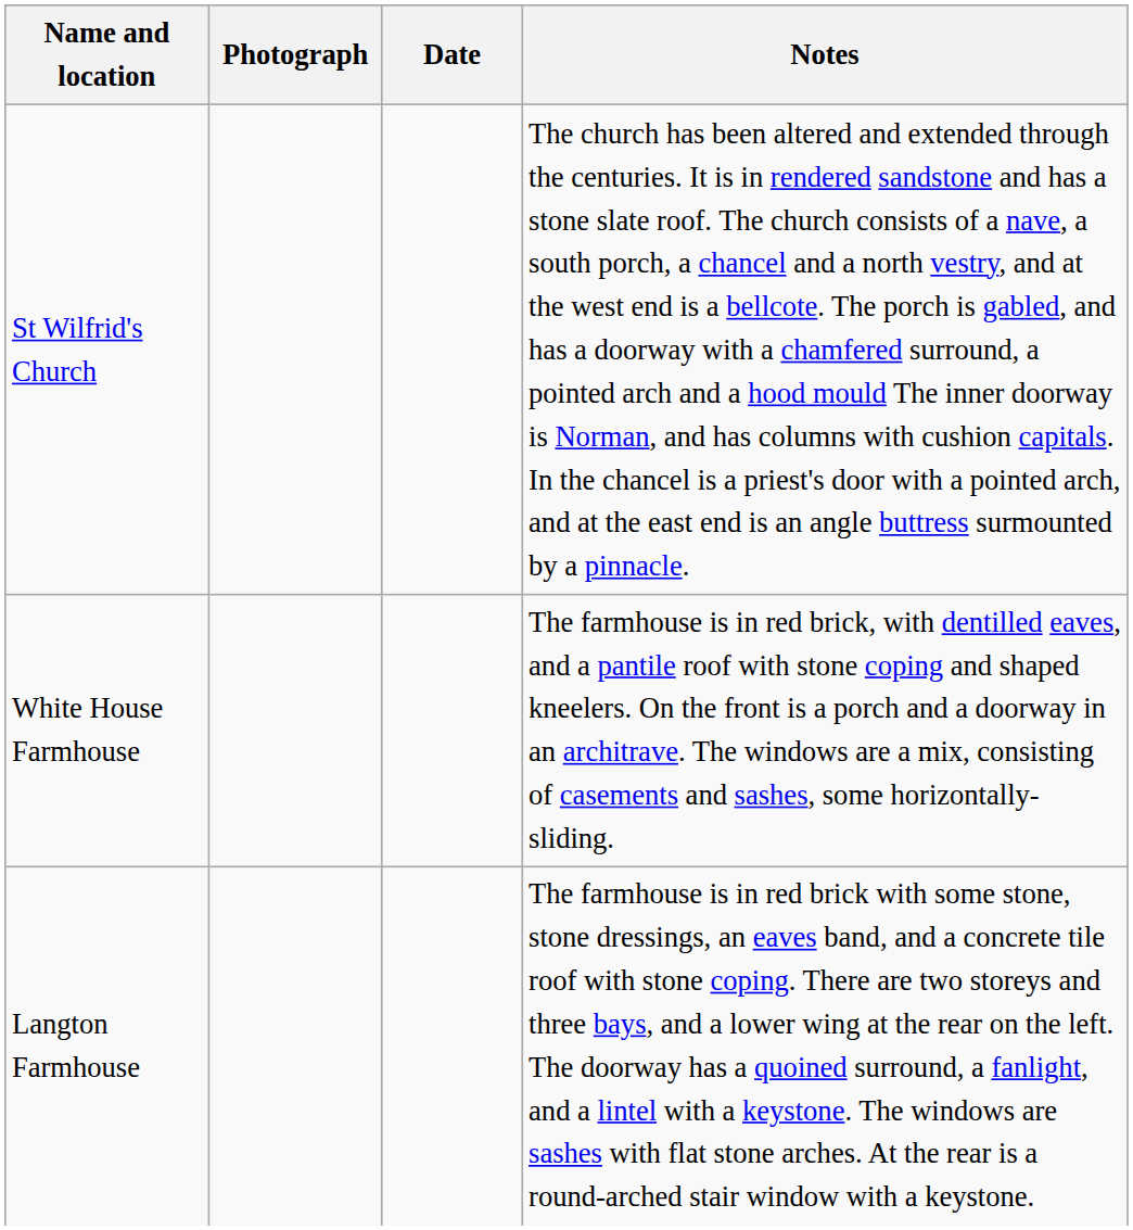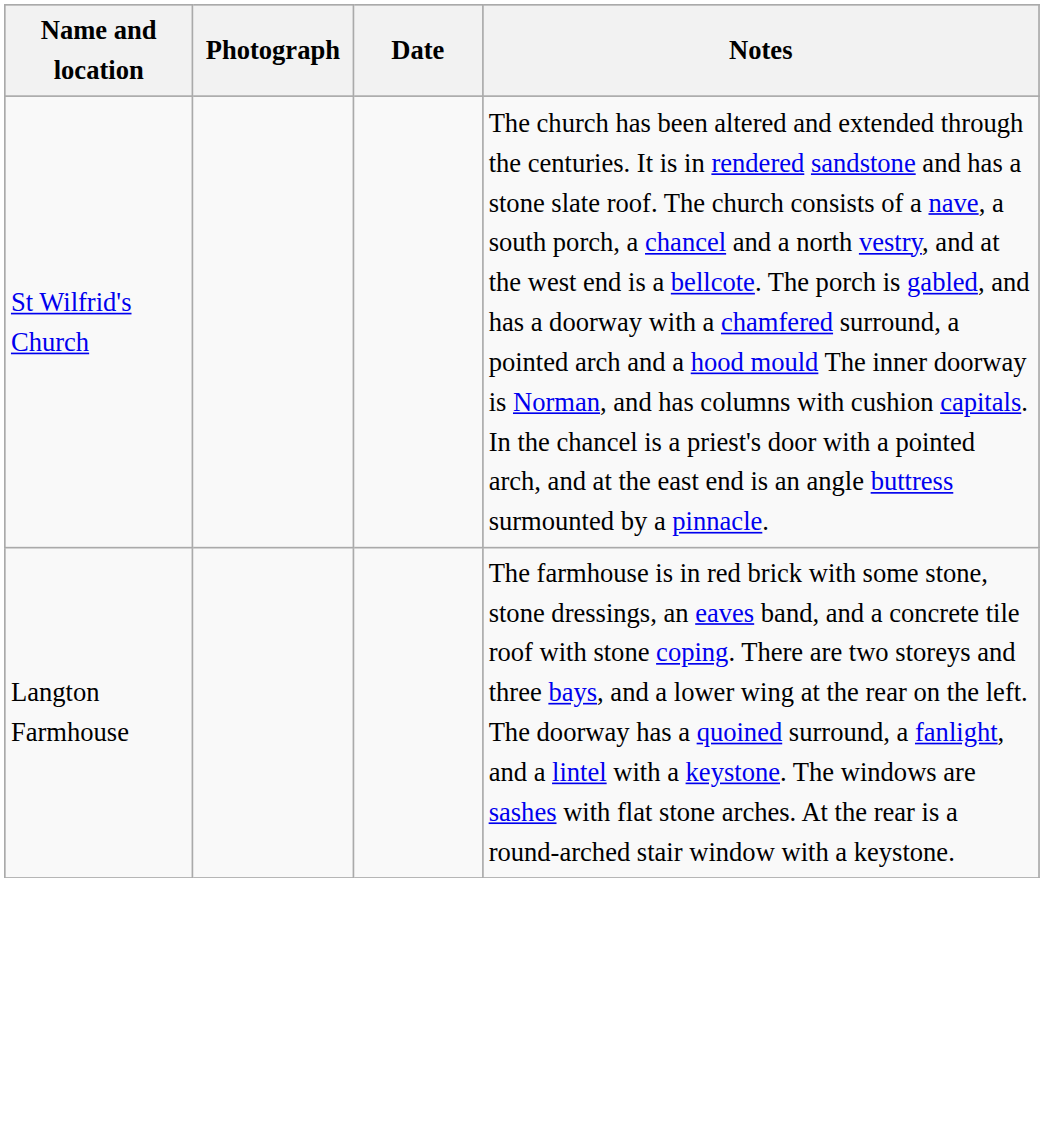- row: White House Farmhouse | The farmhouse is in red brick, with dentilled eaves, and a pantile roof with stone coping and shaped kneelers. On the front is a porch and a doorway in an architrave. The windows are a mix, consisting of casements and sashes, some horizontally-sliding.
